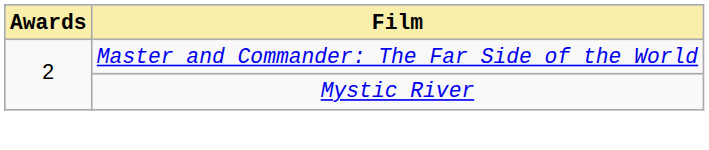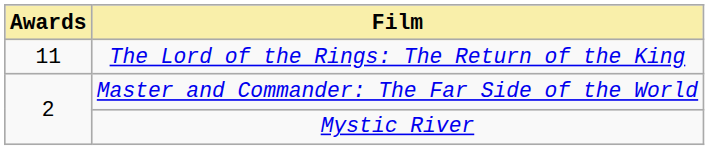+ row: 11 | The Lord of the Rings: The Return of the King
